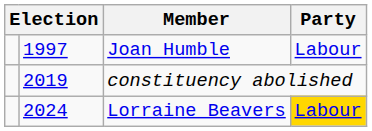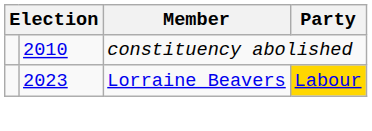- row: 1997 | Joan Humble | Labour
constituency abolished | column 2: 2019 -> 2010
Lorraine Beavers | column 2: 2024 -> 2023
